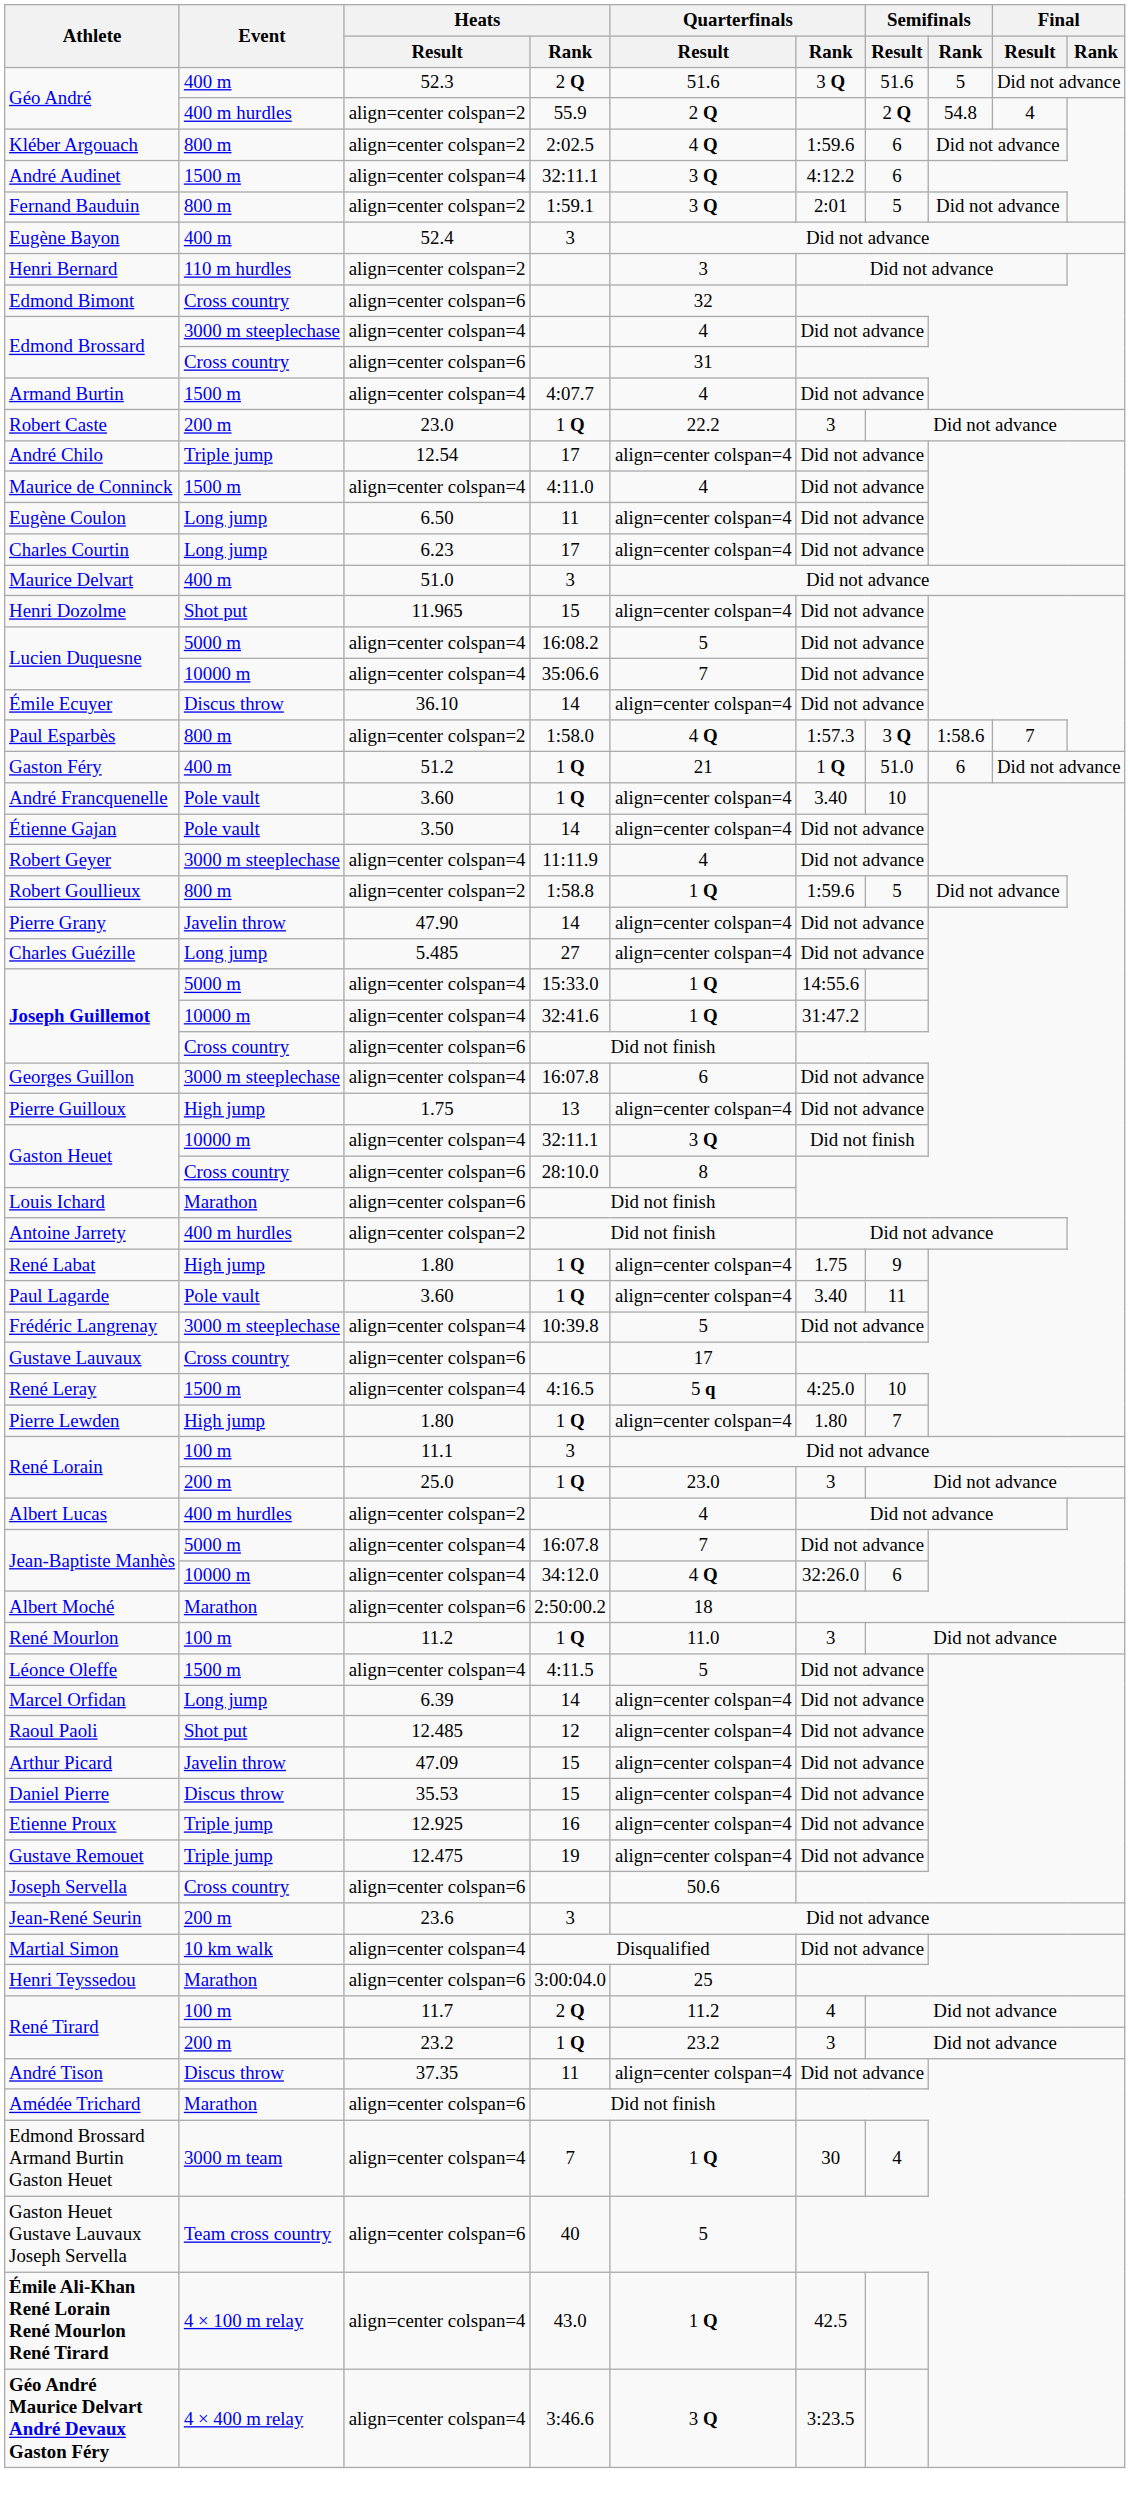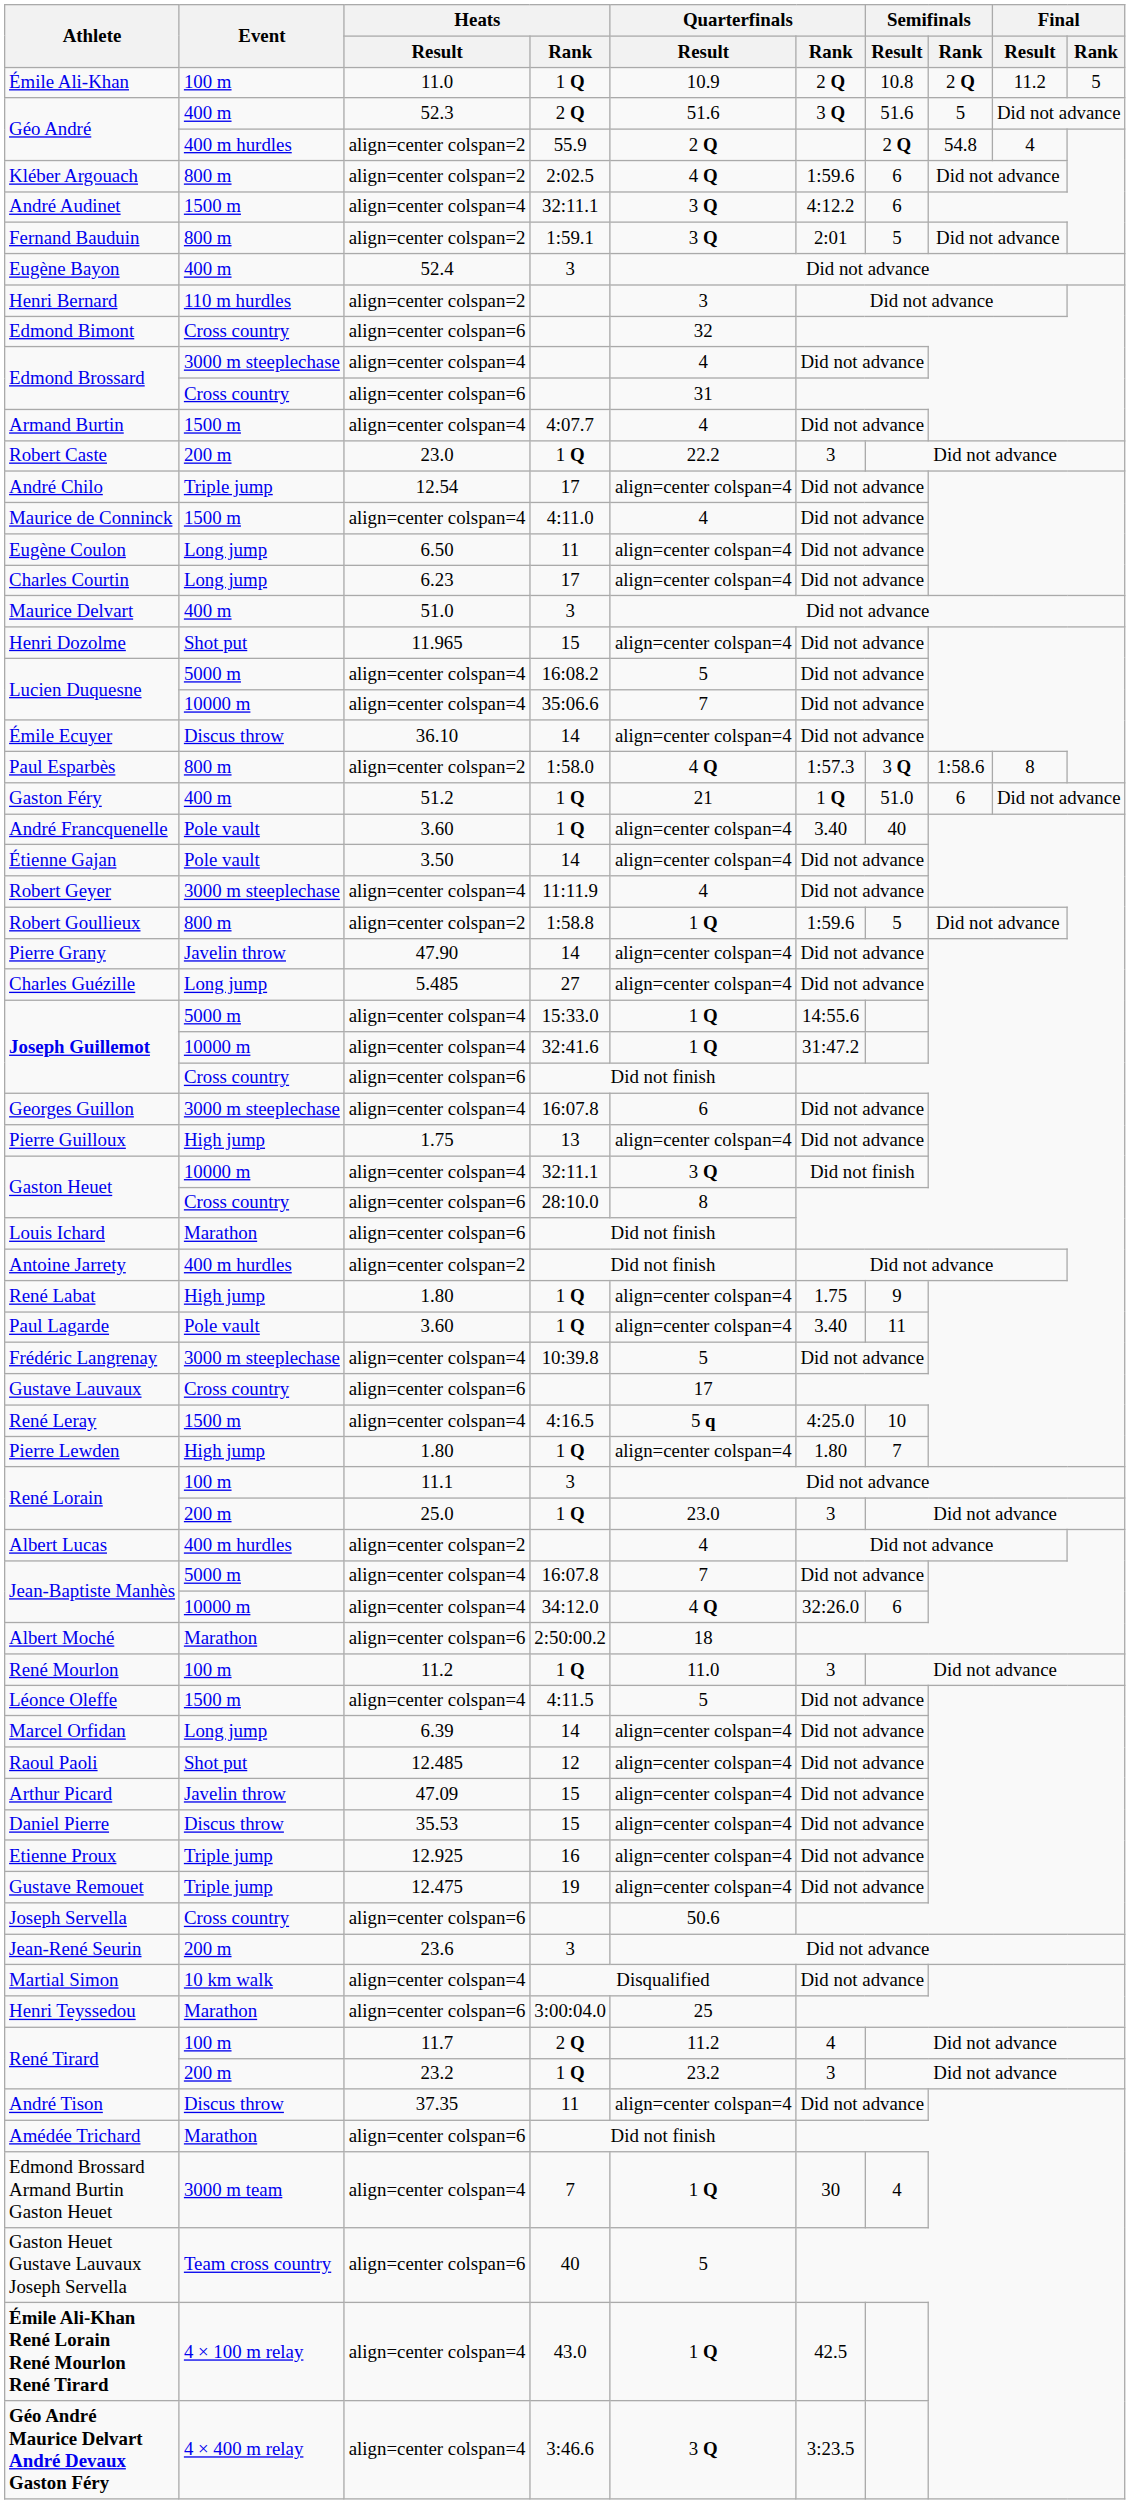+ row: Émile Ali-Khan | 100 m | 11.0 | 1 Q | 10.9 | 2 Q | 10.8 | 2 Q | 11.2 | 5
Paul Esparbès | Final / Result: 7 -> 8
André Francquenelle | Semifinals / Result: 10 -> 40
